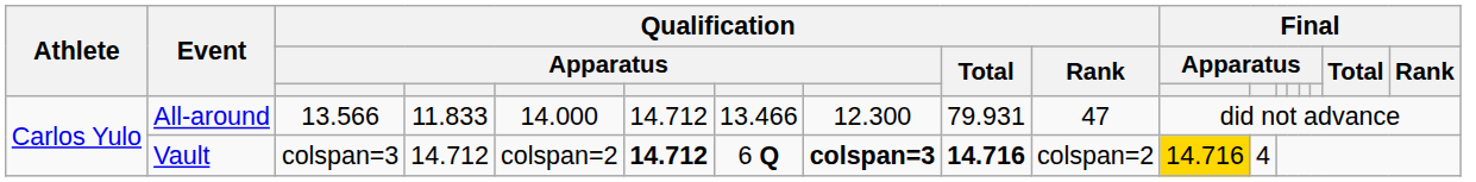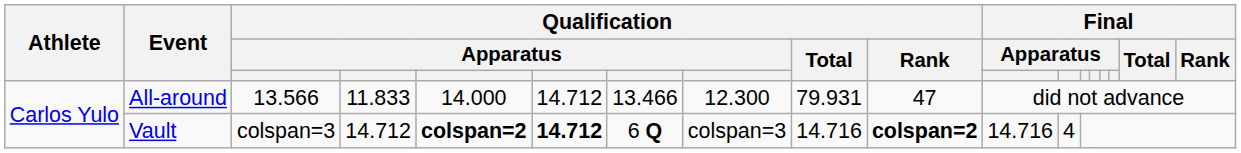Vault | column 5: normal -> bold
Vault | column 8: bold -> normal
Vault | Qualification / Total: bold -> normal
Vault | Qualification / Rank: normal -> bold
Vault | column 11: gold background -> no background
